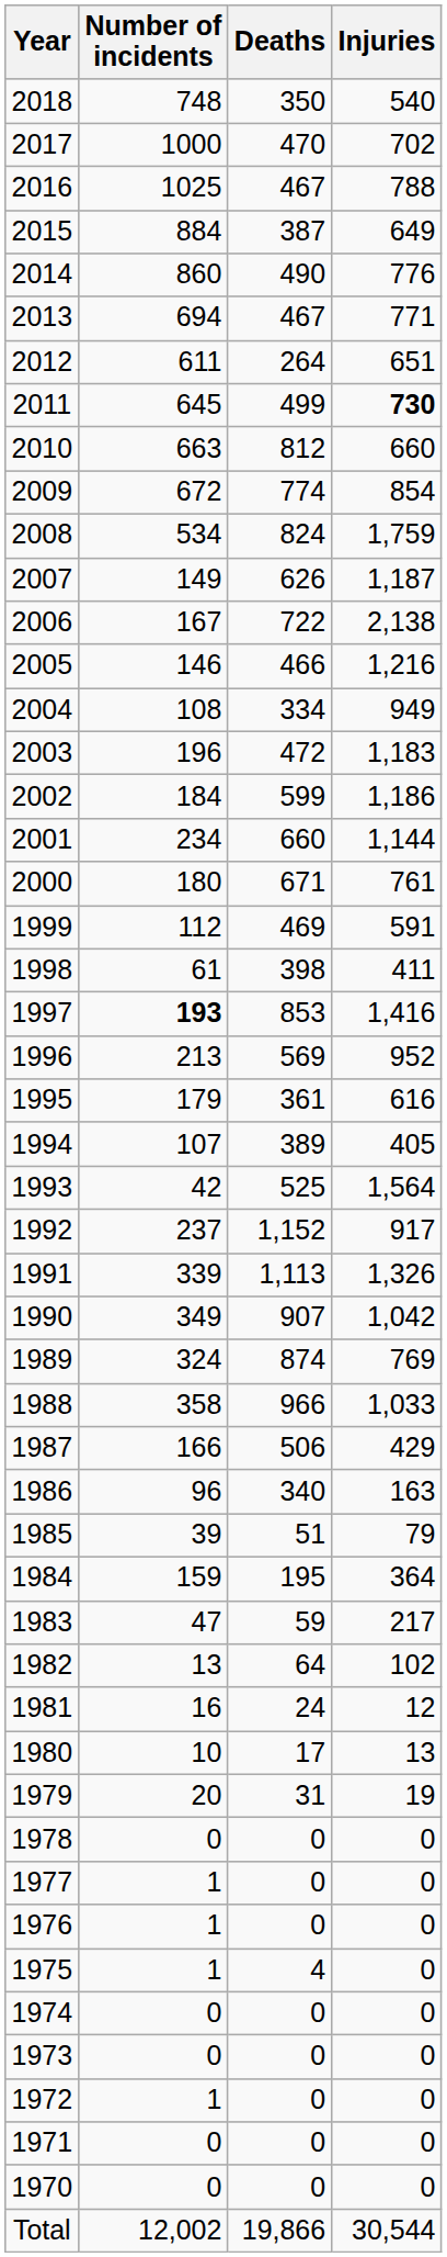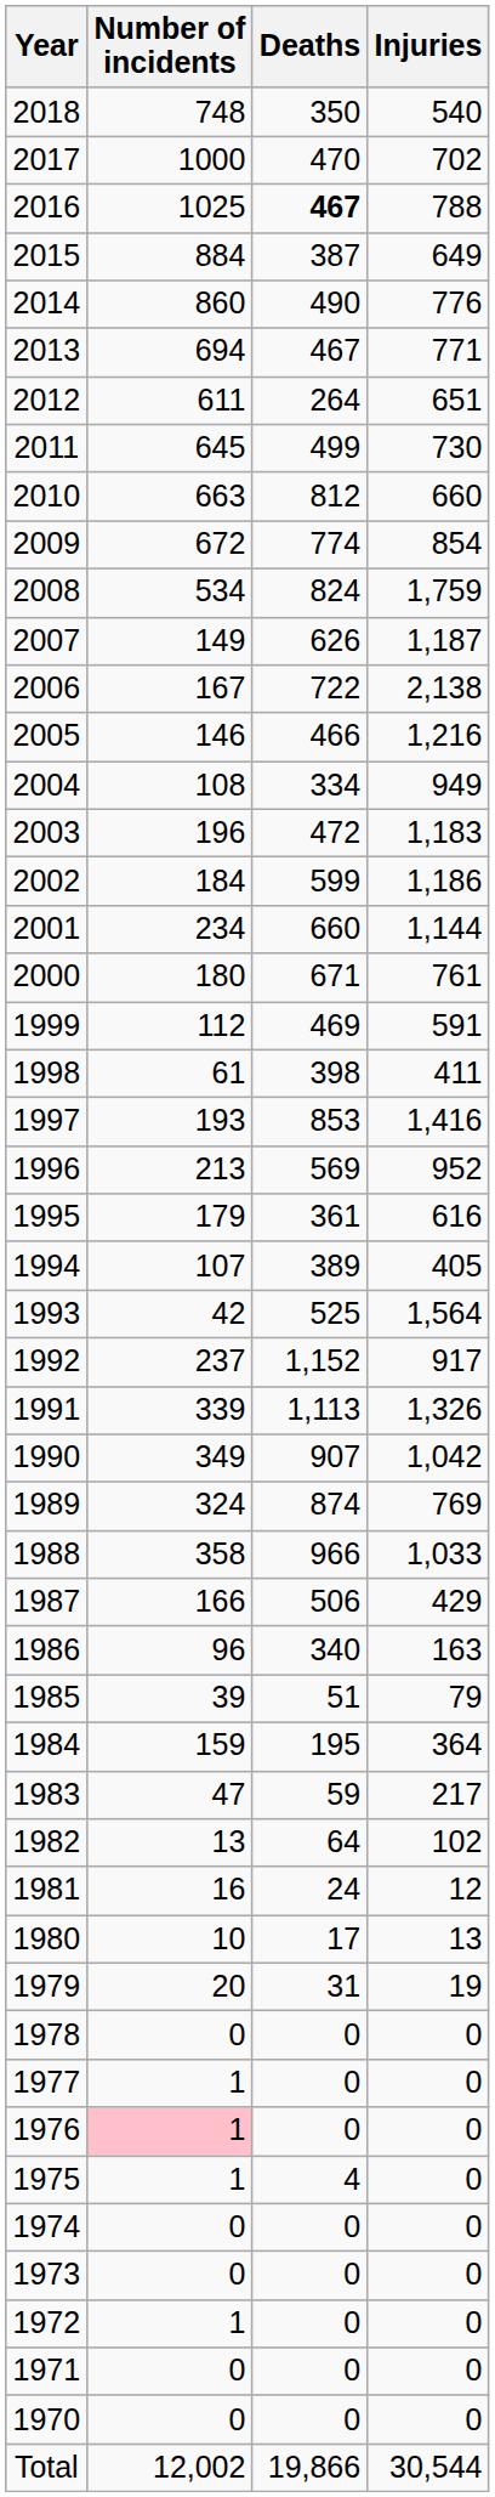2016 | Deaths: normal -> bold
2011 | Injuries: bold -> normal
1997 | Number of incidents: bold -> normal
1976 | Number of incidents: no background -> pink background
